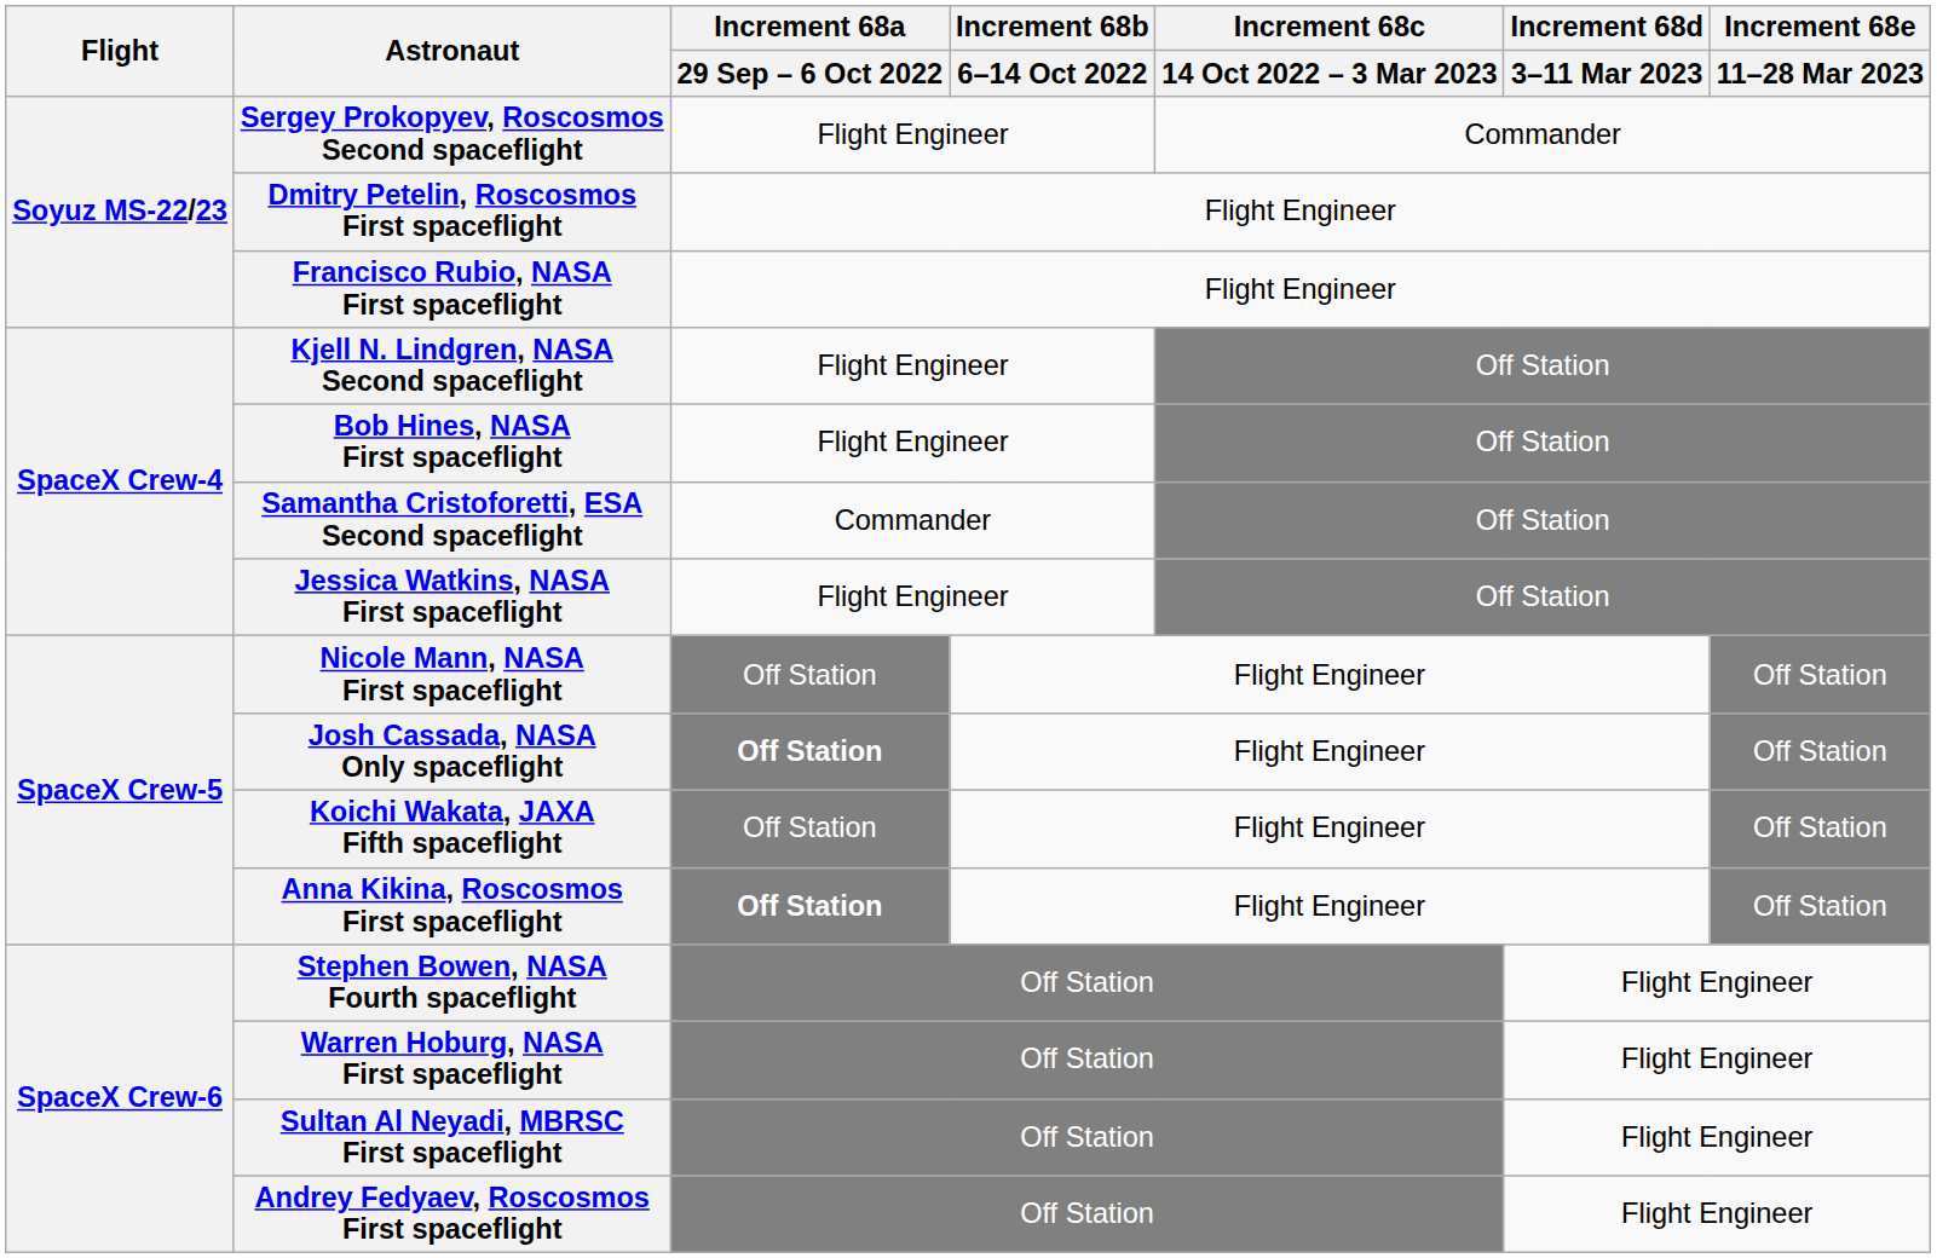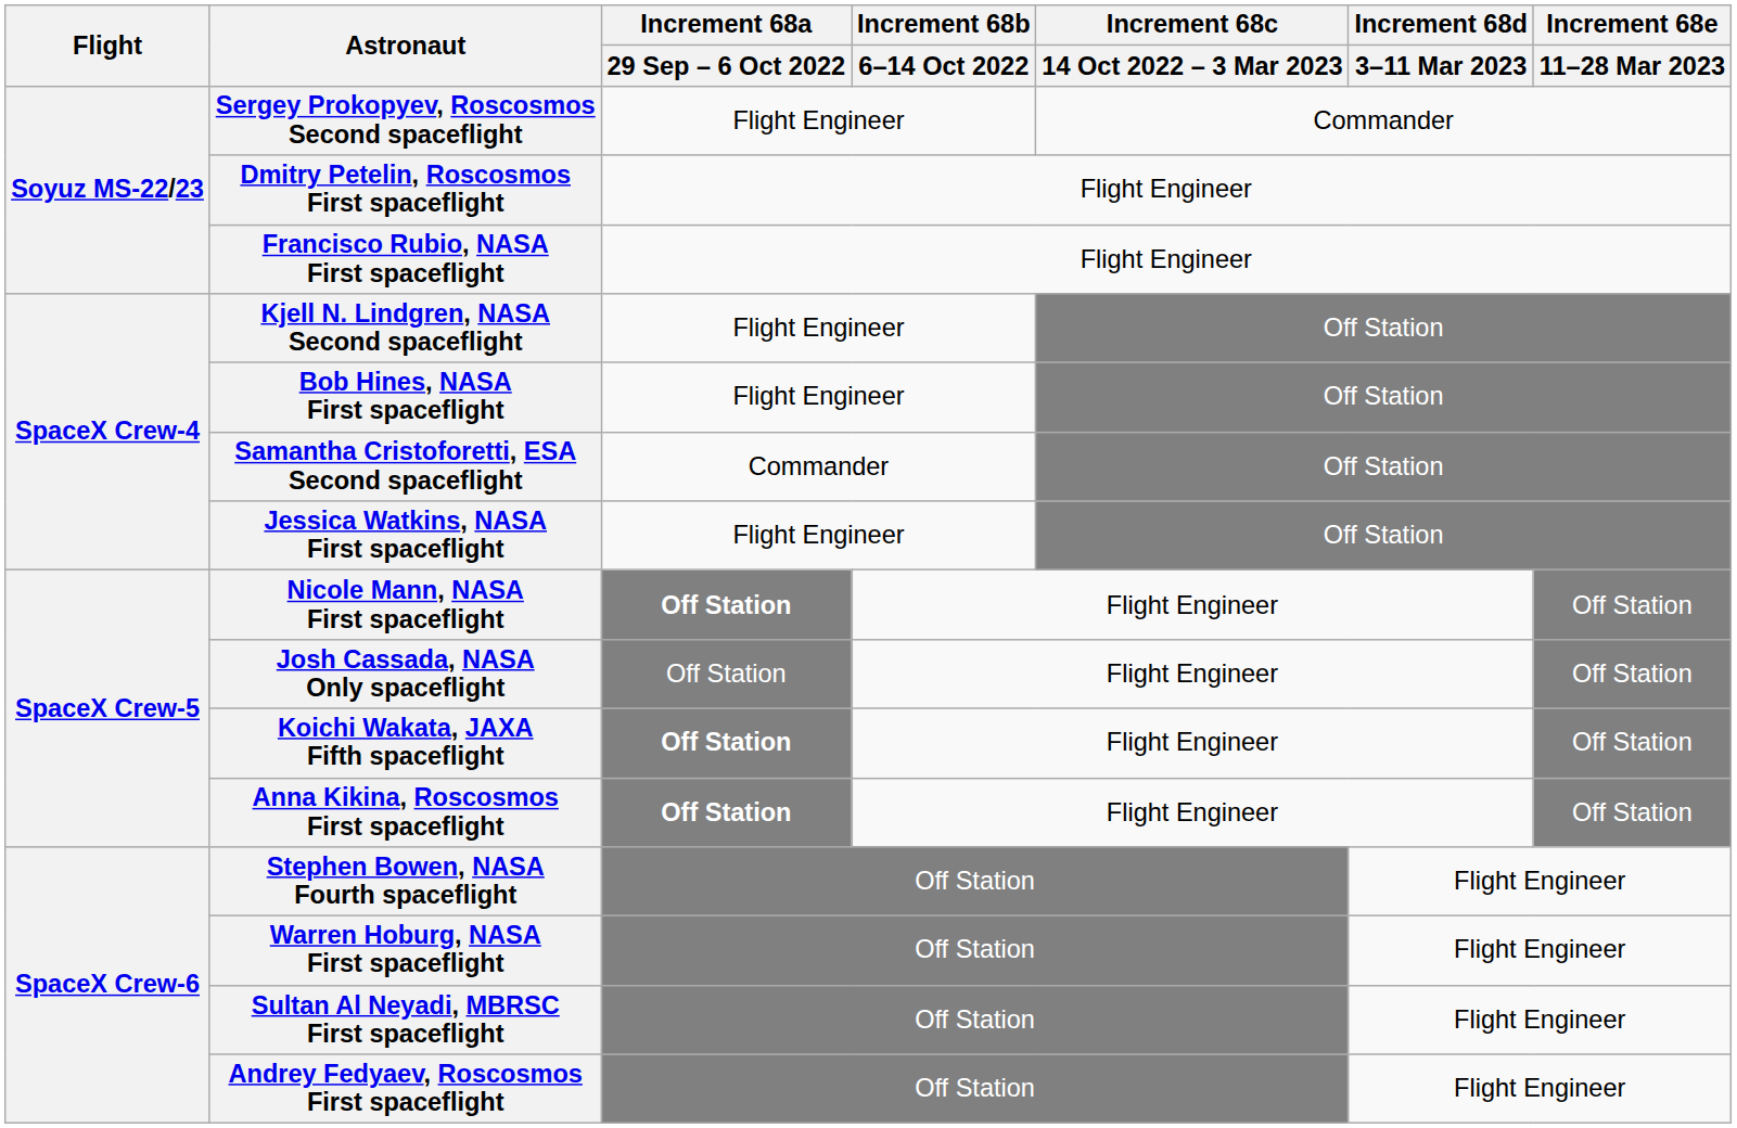Nicole Mann, NASA First spaceflight | Increment 68a / 29 Sep – 6 Oct 2022: normal -> bold
Josh Cassada, NASA Only spaceflight | Increment 68a / 29 Sep – 6 Oct 2022: bold -> normal
Koichi Wakata, JAXA Fifth spaceflight | Increment 68a / 29 Sep – 6 Oct 2022: normal -> bold
